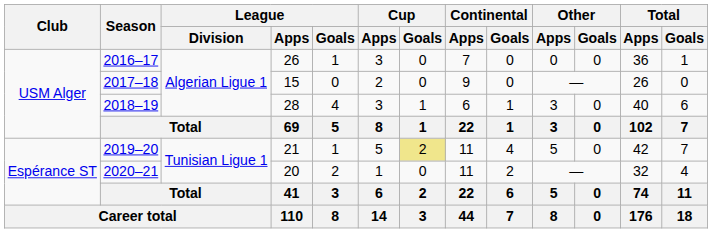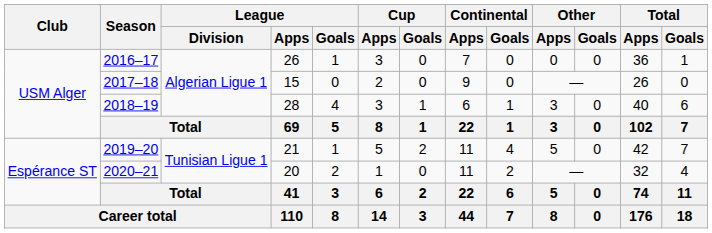2019–20 | Cup / Goals: khaki background -> no background
